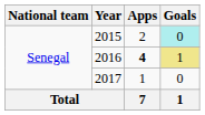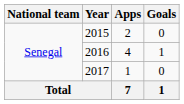2015 | Goals: paleturquoise background -> no background
2016 | Apps: bold -> normal
2016 | Goals: khaki background -> no background
